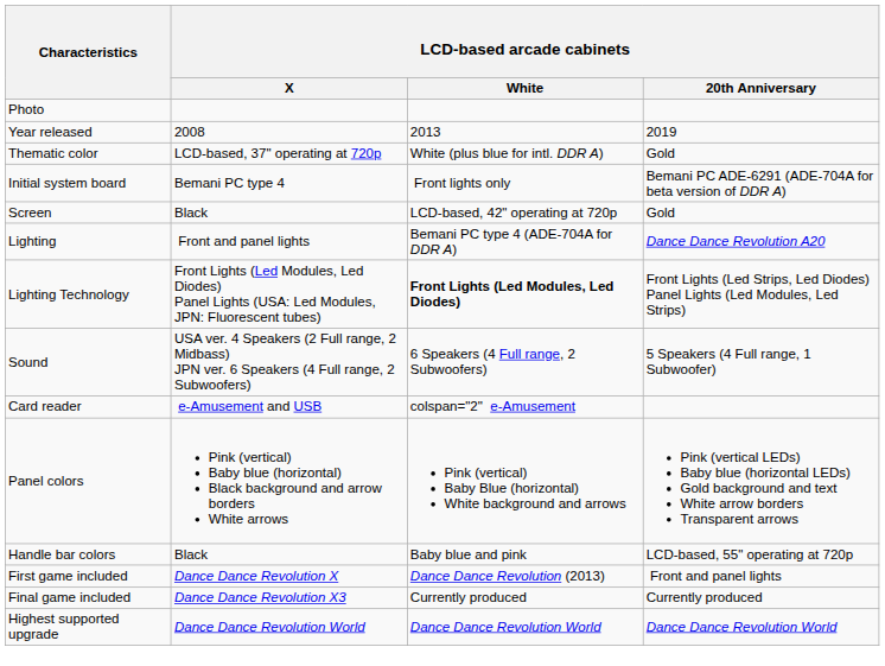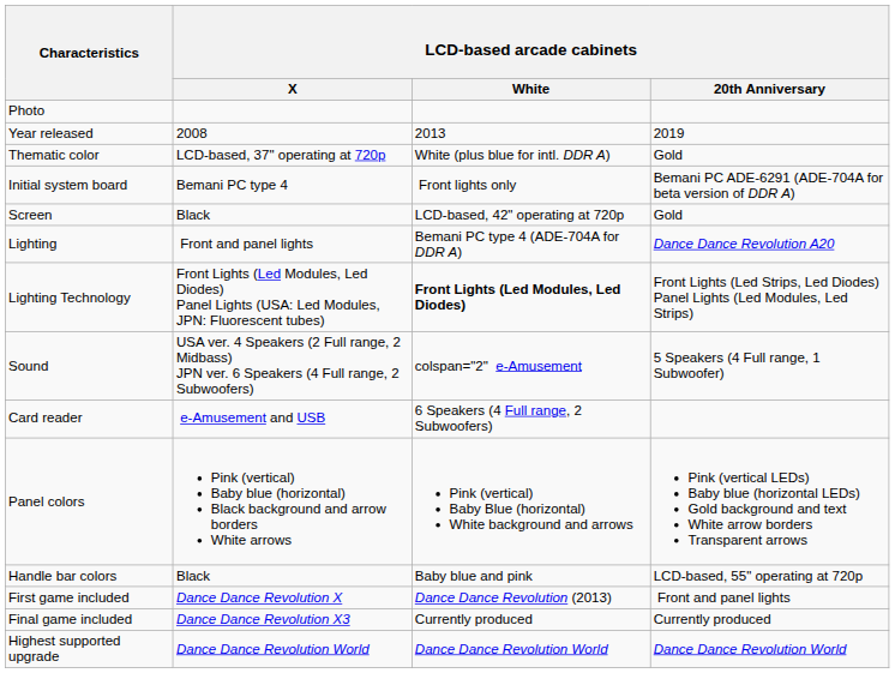Sound | LCD-based arcade cabinets / White: 6 Speakers (4 Full range, 2 Subwoofers) -> colspan="2" e-Amusement
Card reader | LCD-based arcade cabinets / White: colspan="2" e-Amusement -> 6 Speakers (4 Full range, 2 Subwoofers)
